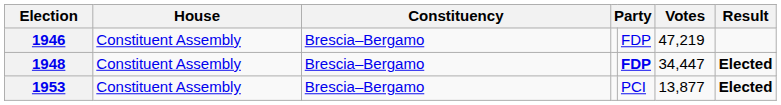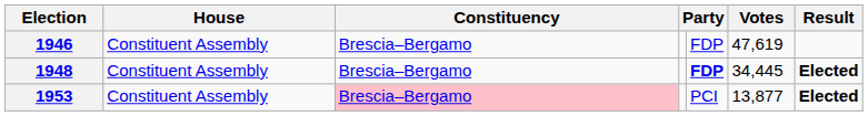1946 | Votes: 47,219 -> 47,619
1948 | Votes: 34,447 -> 34,445
1953 | Constituency: no background -> pink background
